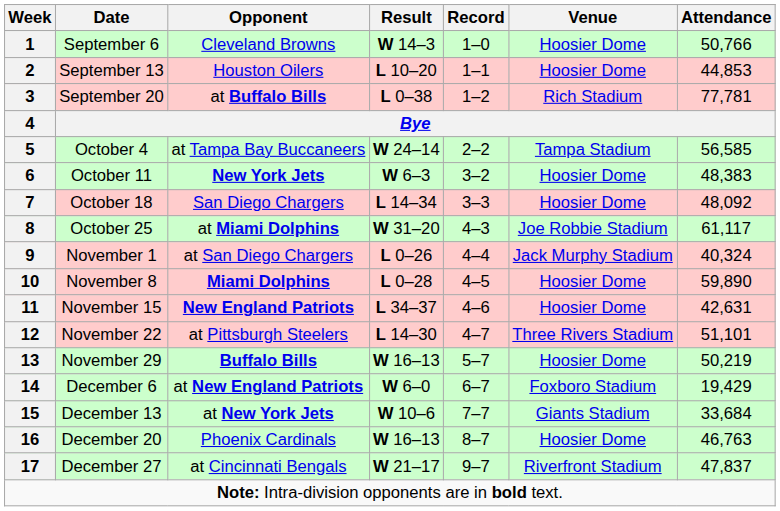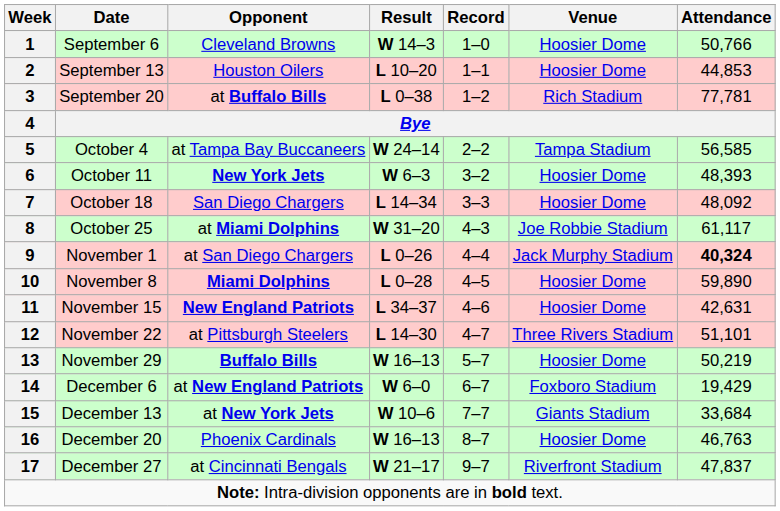6 | Attendance: 48,383 -> 48,393
9 | Attendance: normal -> bold
